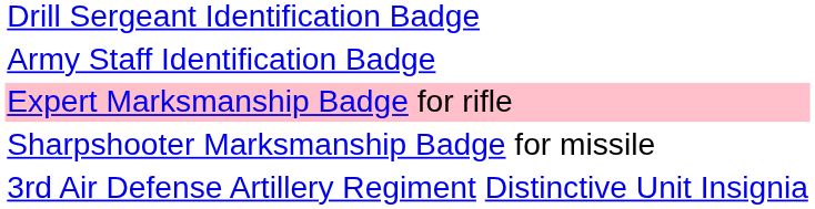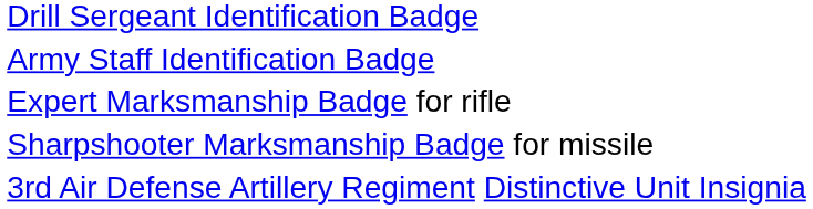row 3 | column 1: pink background -> no background
